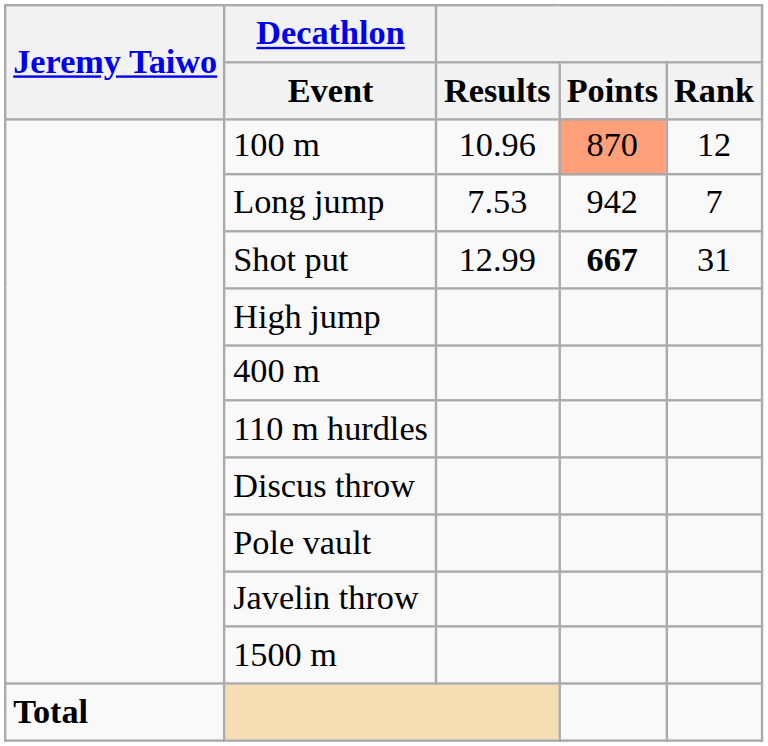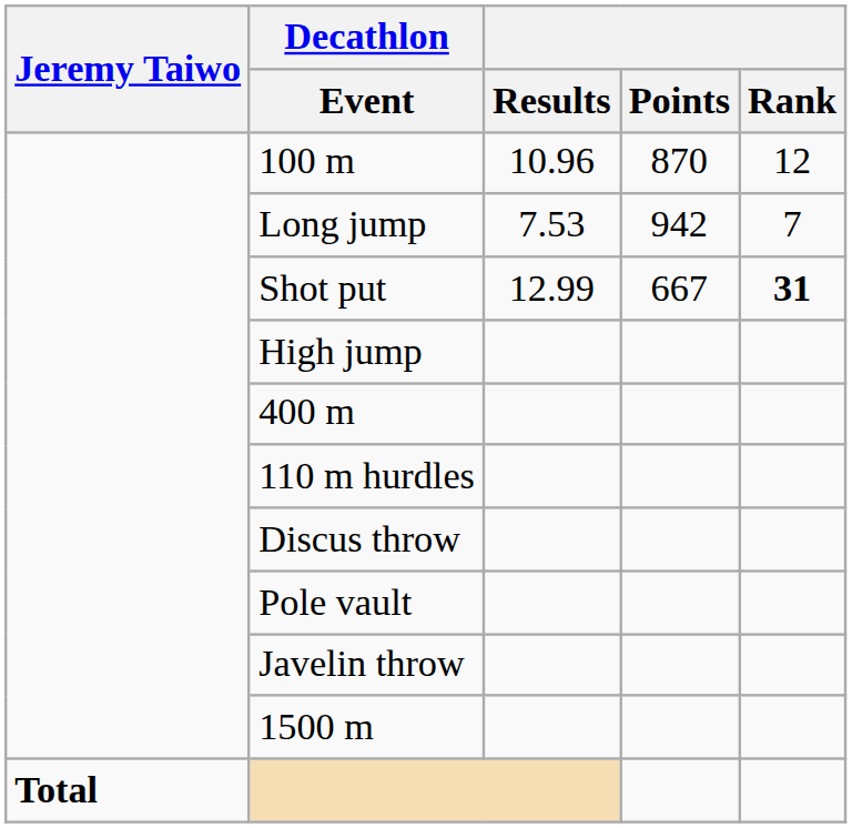100 m | Points: lightsalmon background -> no background
Shot put | Points: bold -> normal
Shot put | Rank: normal -> bold
